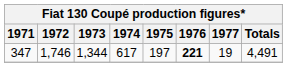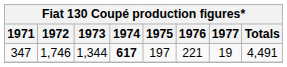347 | 1974: normal -> bold
347 | 1976: bold -> normal
